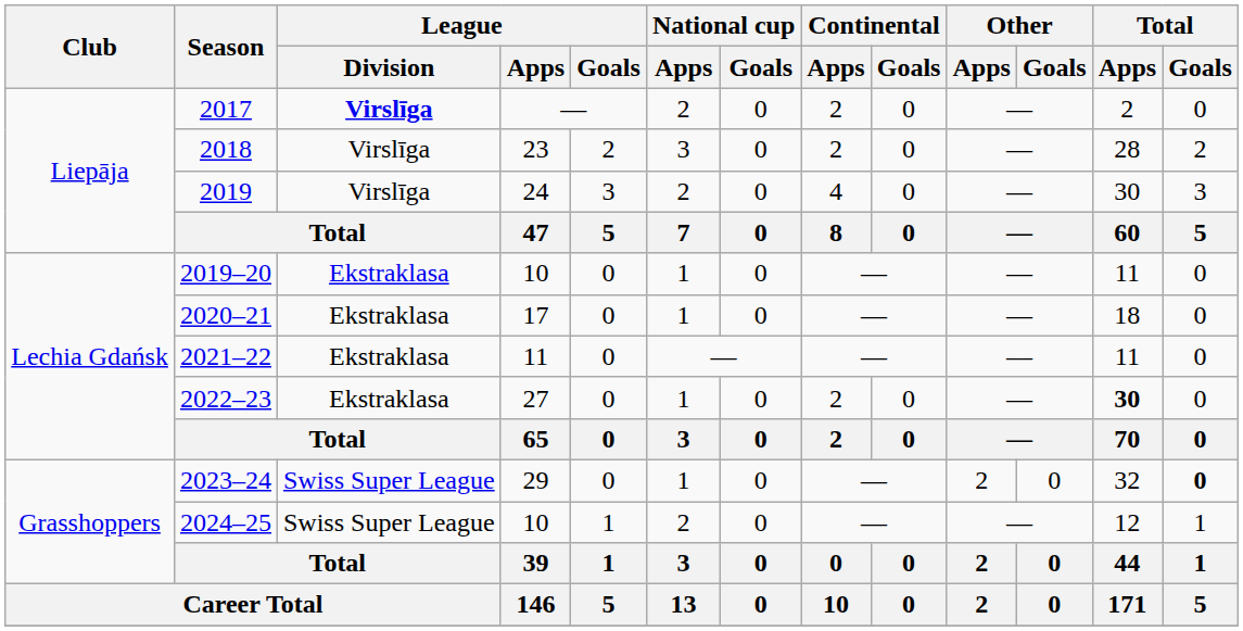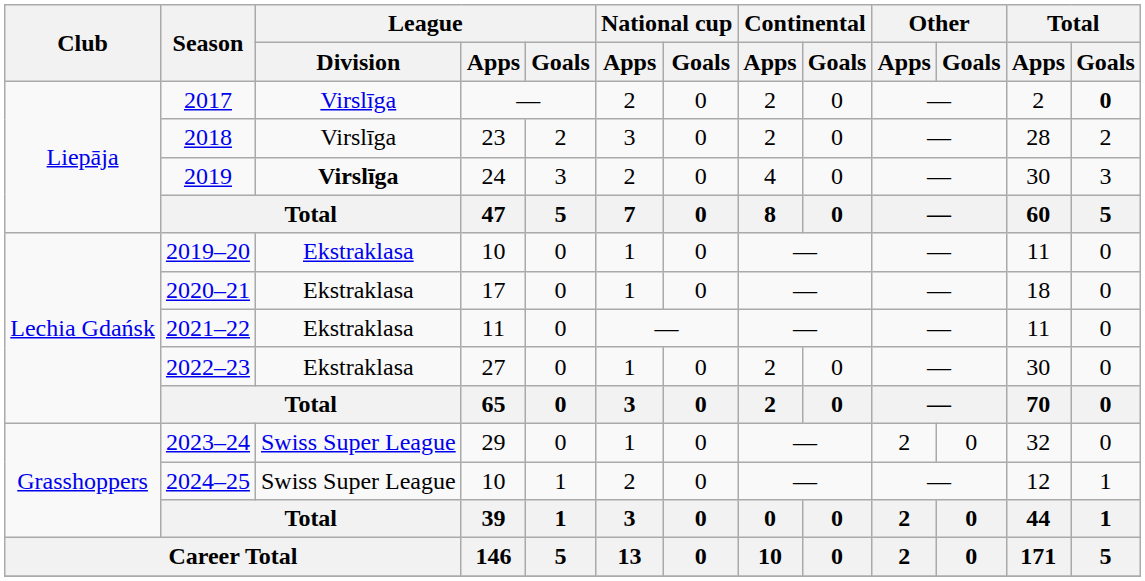2017 | League / Division: bold -> normal
2017 | Total / Goals: normal -> bold
2019 | League / Division: normal -> bold
2022–23 | Total / Apps: bold -> normal
2023–24 | Total / Goals: bold -> normal
